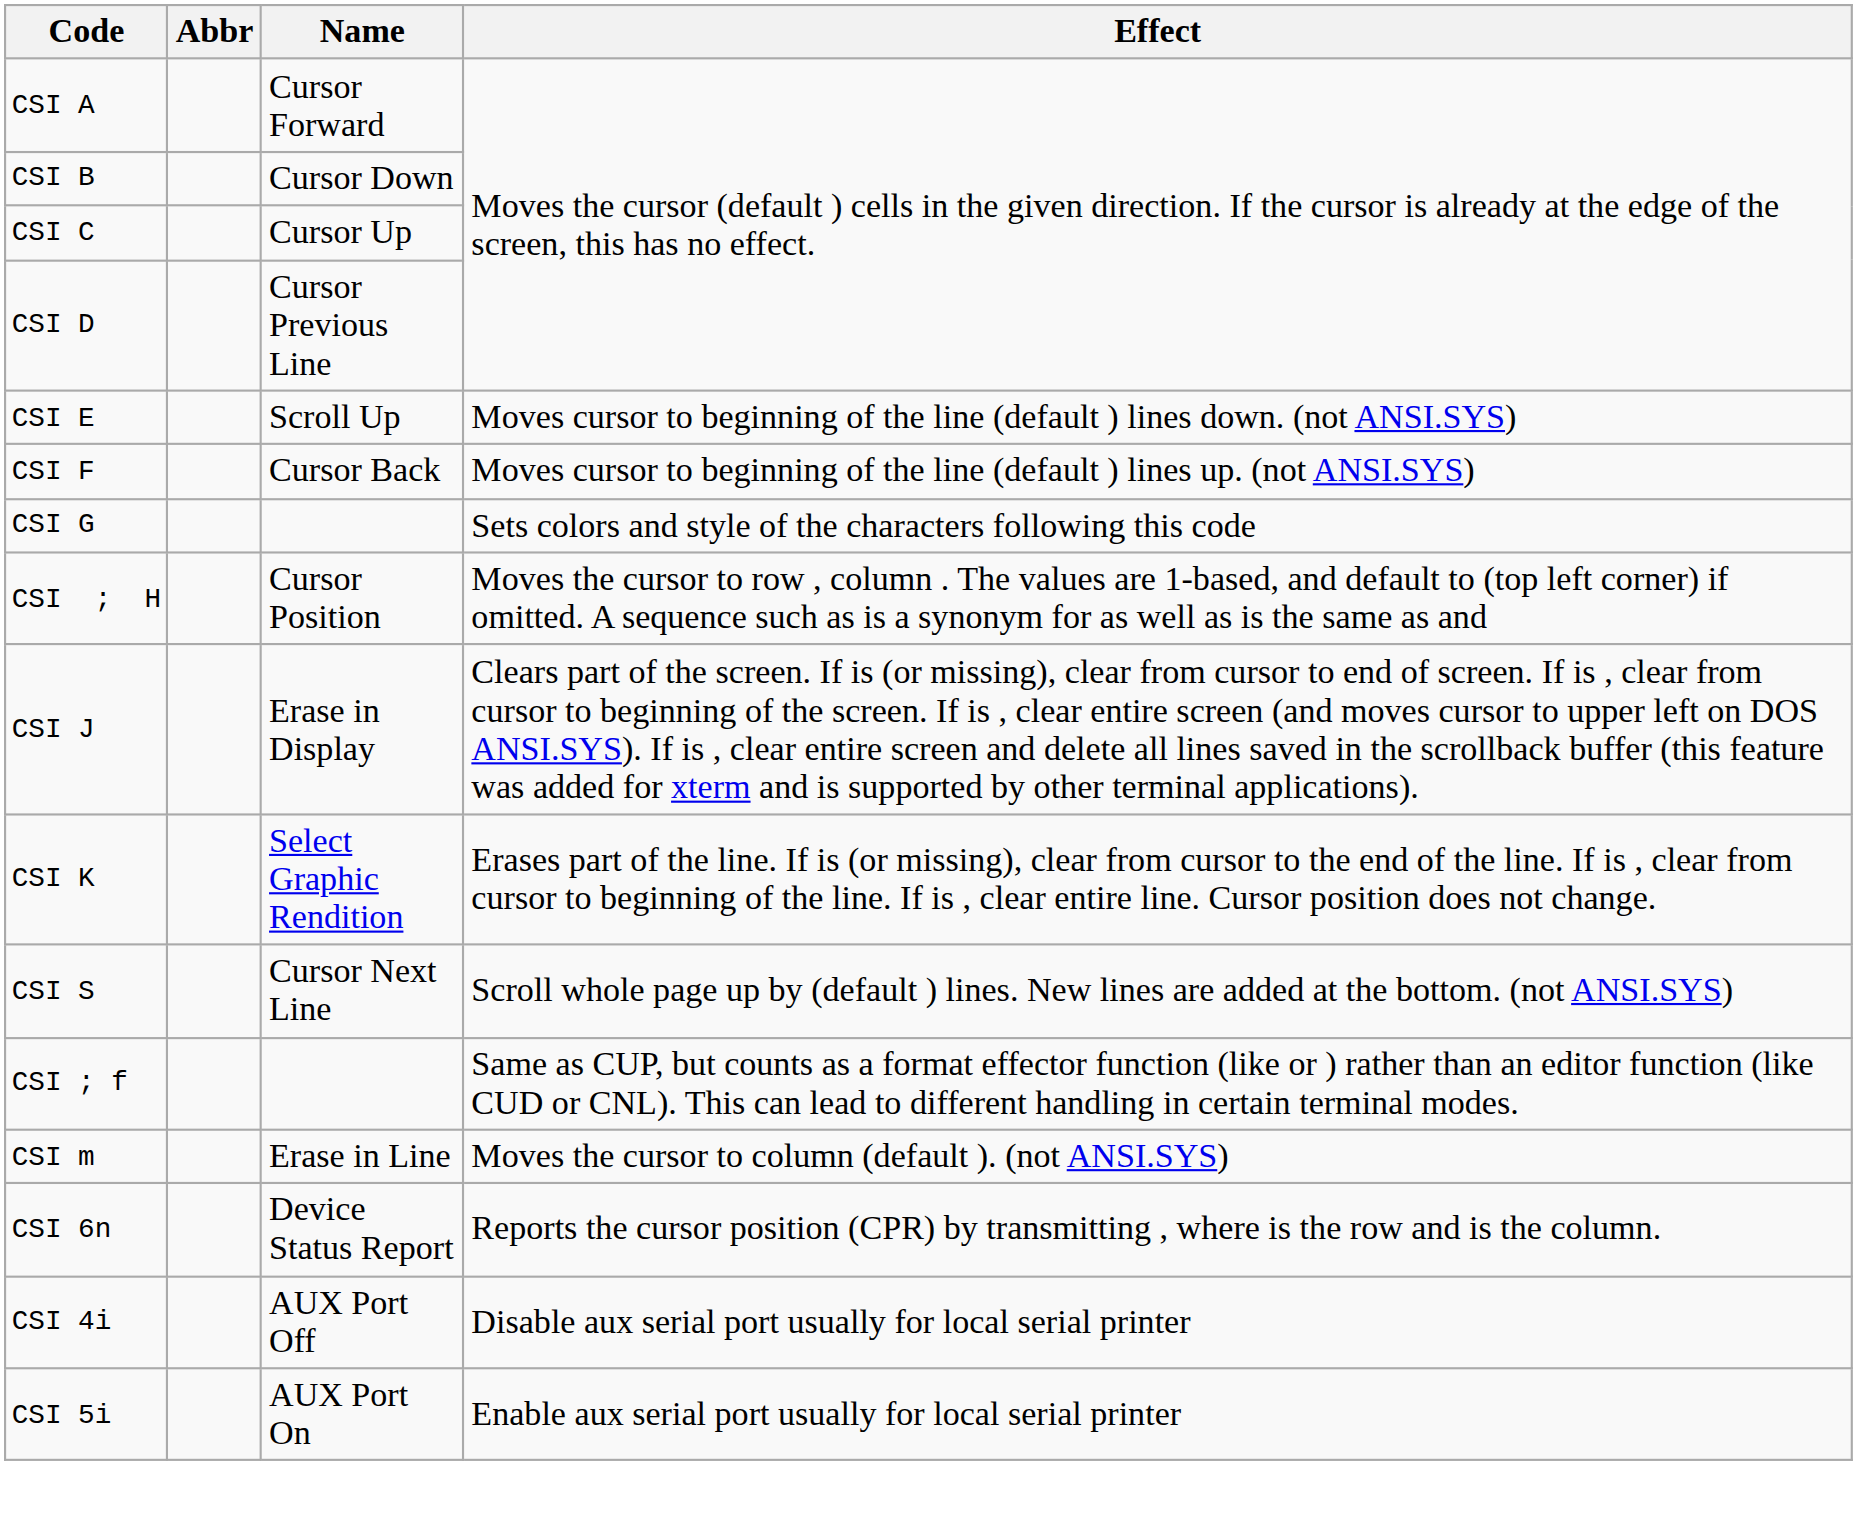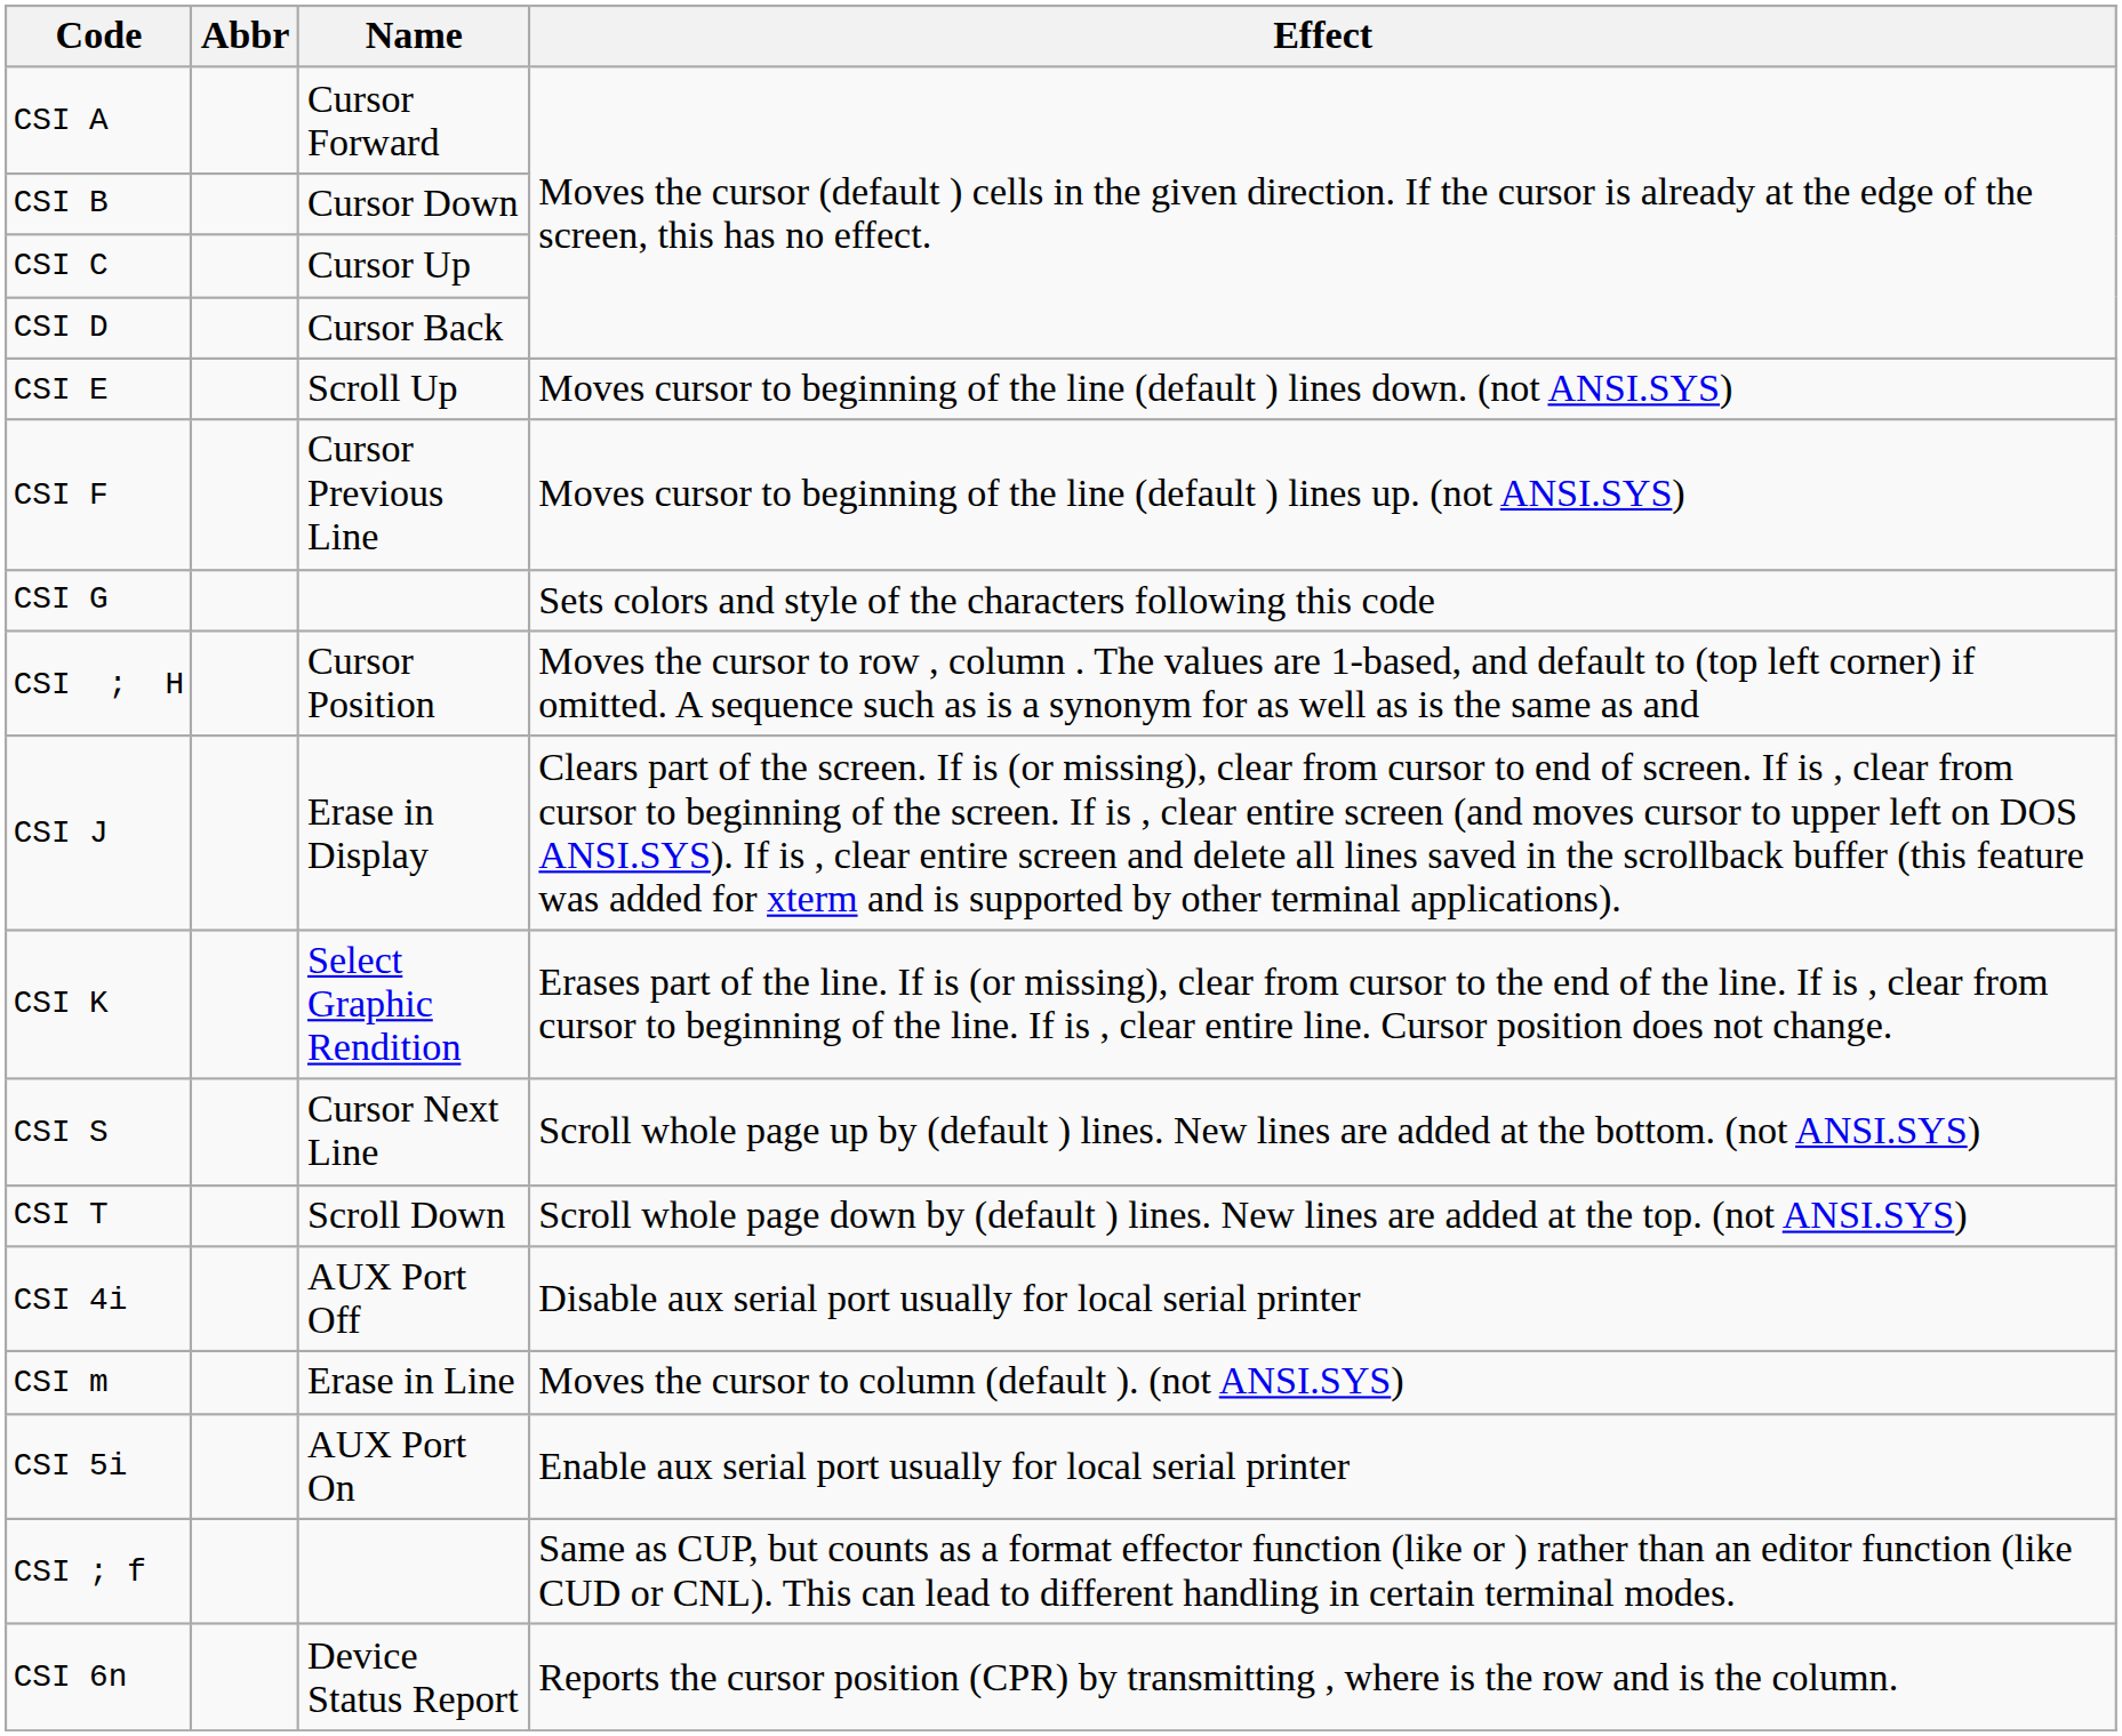CSI D | Name: Cursor Previous Line -> Cursor Back
CSI F | Name: Cursor Back -> Cursor Previous Line
+ row: CSI T | Scroll Down | Scroll whole page down by (default ) lines. New lines are added at the top. (not ANSI.SYS)
rows swapped: CSI ; f <-> CSI 4i
rows swapped: CSI 5i <-> CSI 6n
